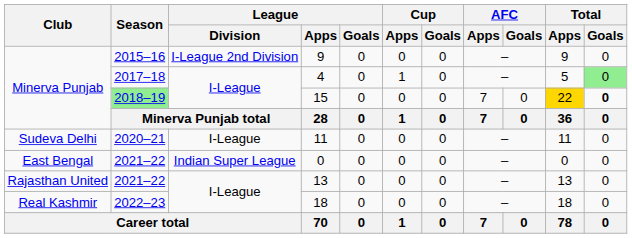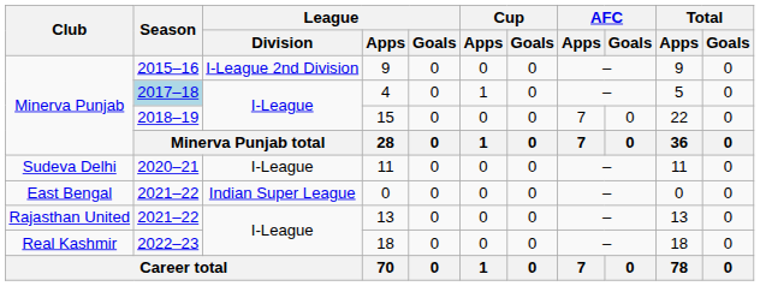4 | Season: no background -> lightblue background
4 | Total / Goals: lightgreen background -> no background
15 | Season: lightgreen background -> no background
15 | Total / Apps: gold background -> no background
15 | Total / Goals: bold -> normal
